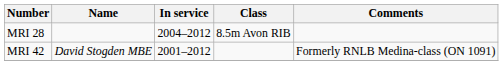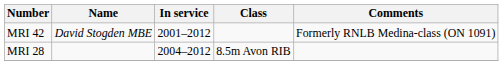rows swapped: MRI 42 <-> MRI 28
